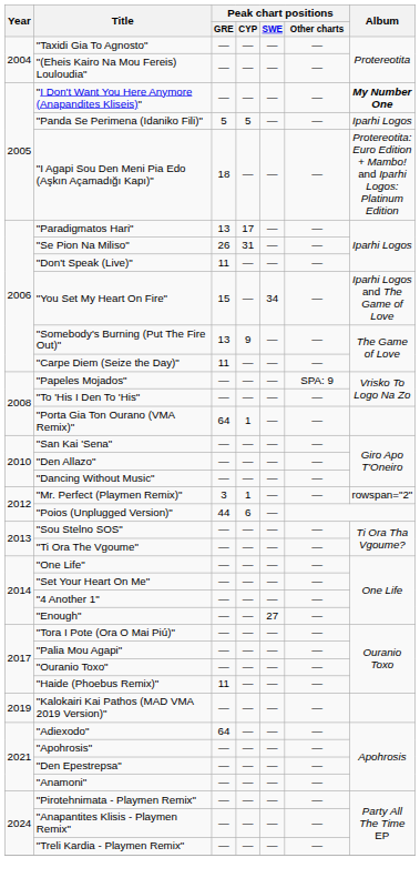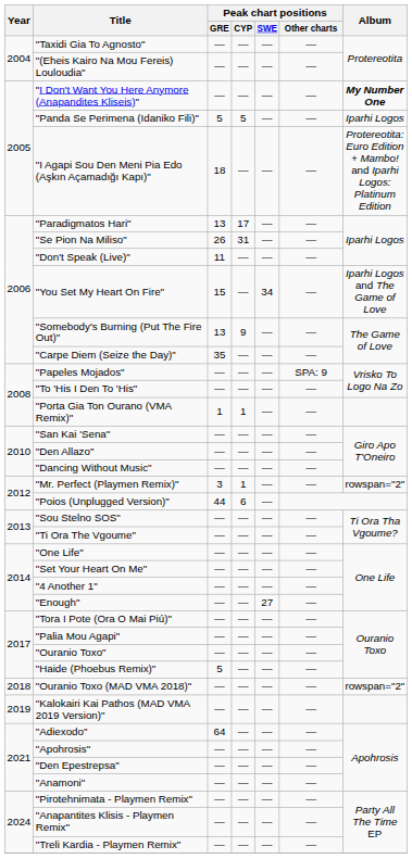"Carpe Diem (Seize the Day)" | Peak chart positions / GRE: 11 -> 35
"Porta Gia Ton Ourano (VMA Remix)" | Peak chart positions / GRE: 64 -> 1
"Haide (Phoebus Remix)" | Peak chart positions / GRE: 11 -> 5
+ row: 2018 | "Ouranio Toxo (MAD VMA 2018)" | — | — | — | — | rowspan="2"
